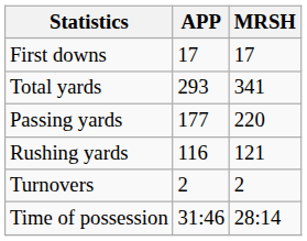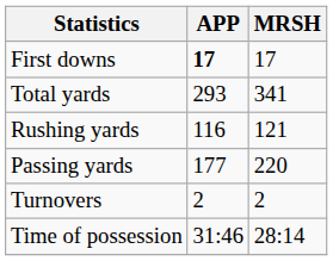First downs | APP: normal -> bold
rows swapped: Rushing yards <-> Passing yards
